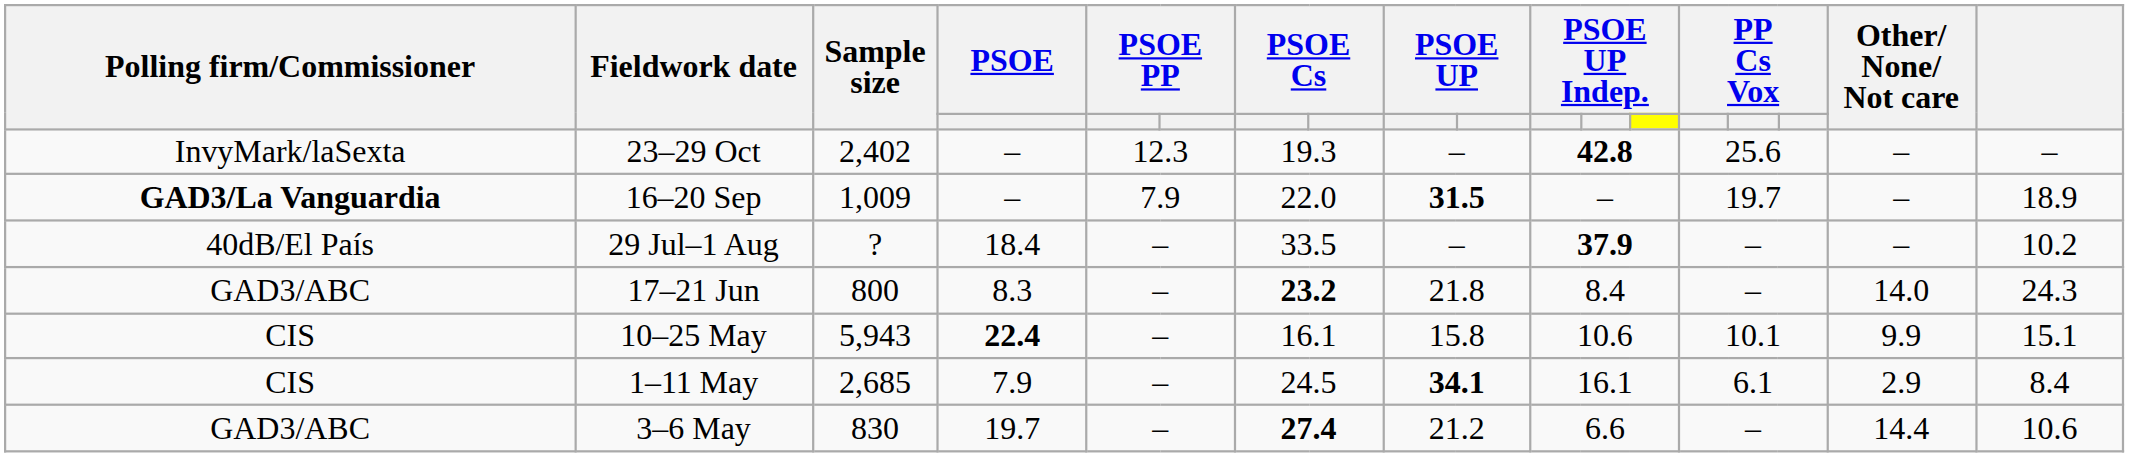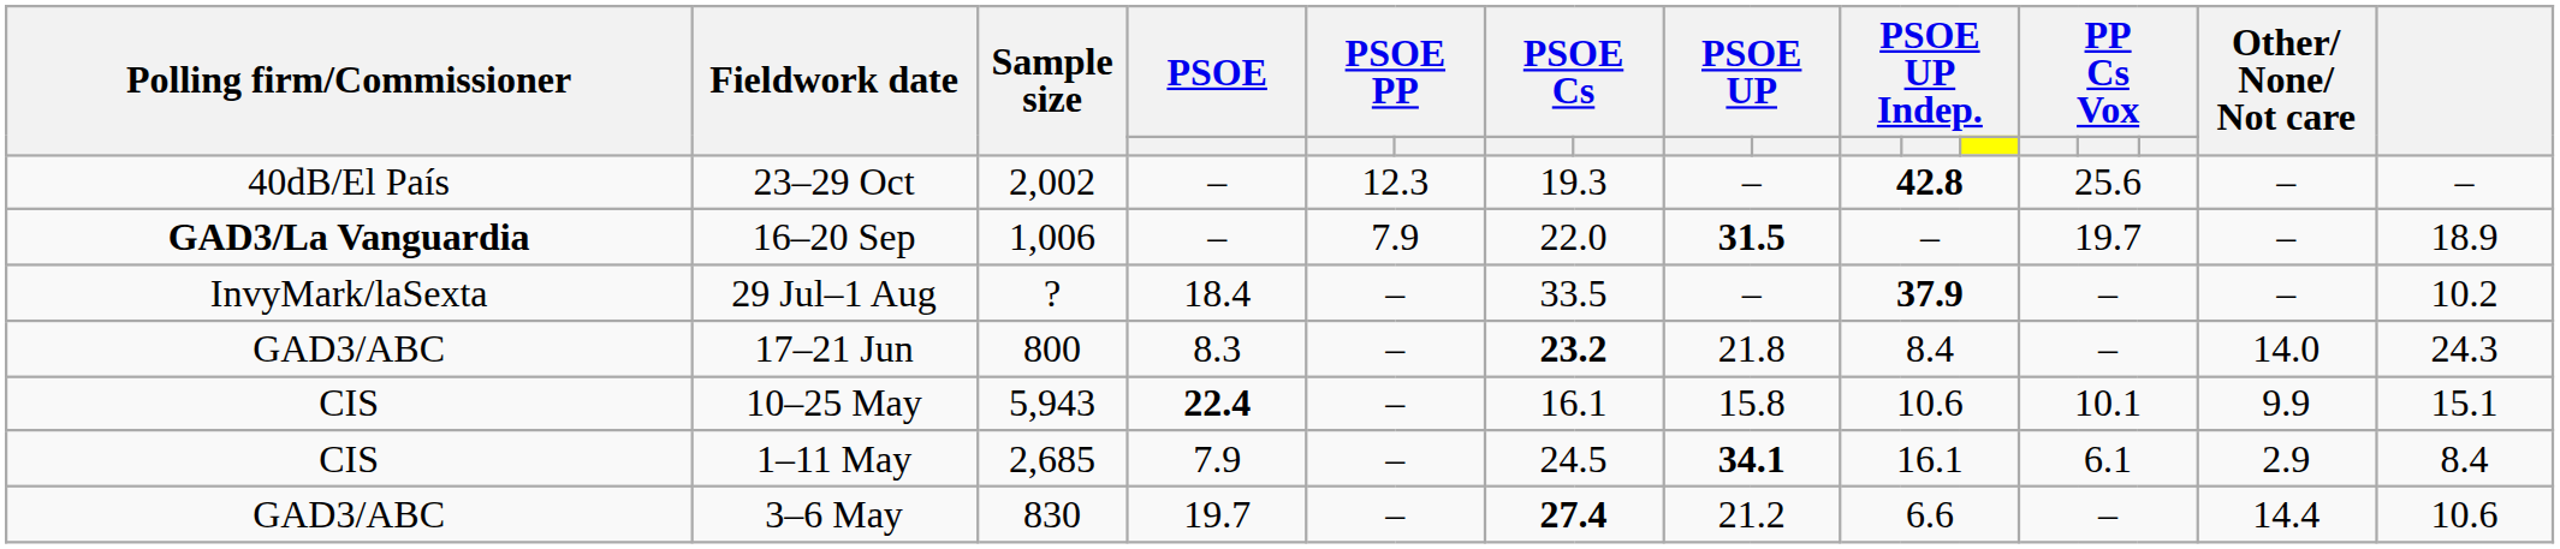23–29 Oct | Polling firm/Commissioner: InvyMark/laSexta -> 40dB/El País
23–29 Oct | Sample size: 2,402 -> 2,002
16–20 Sep | Sample size: 1,009 -> 1,006
29 Jul–1 Aug | Polling firm/Commissioner: 40dB/El País -> InvyMark/laSexta
